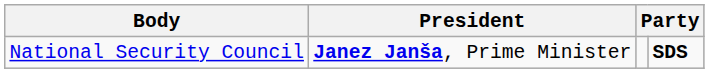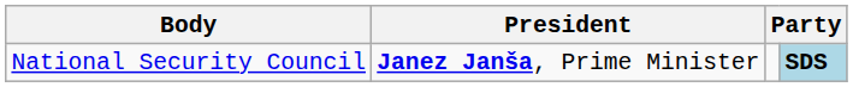National Security Council | column 4: no background -> lightblue background
